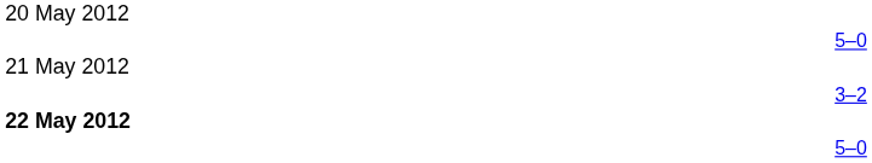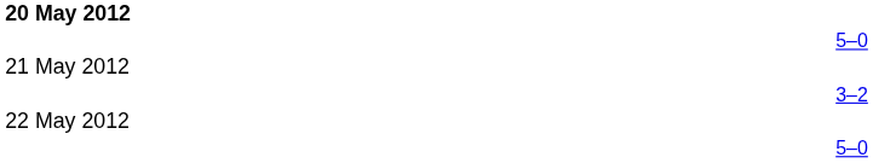20 May 2012 | column 1: normal -> bold
22 May 2012 | column 1: bold -> normal
